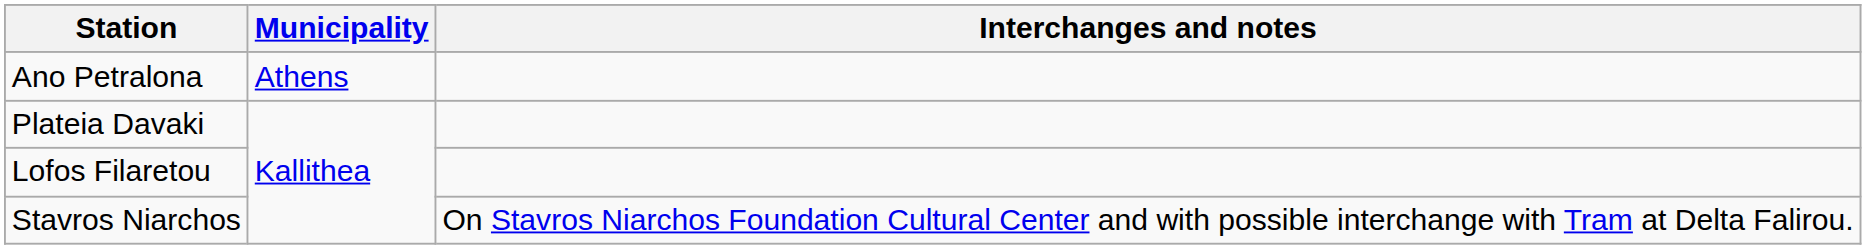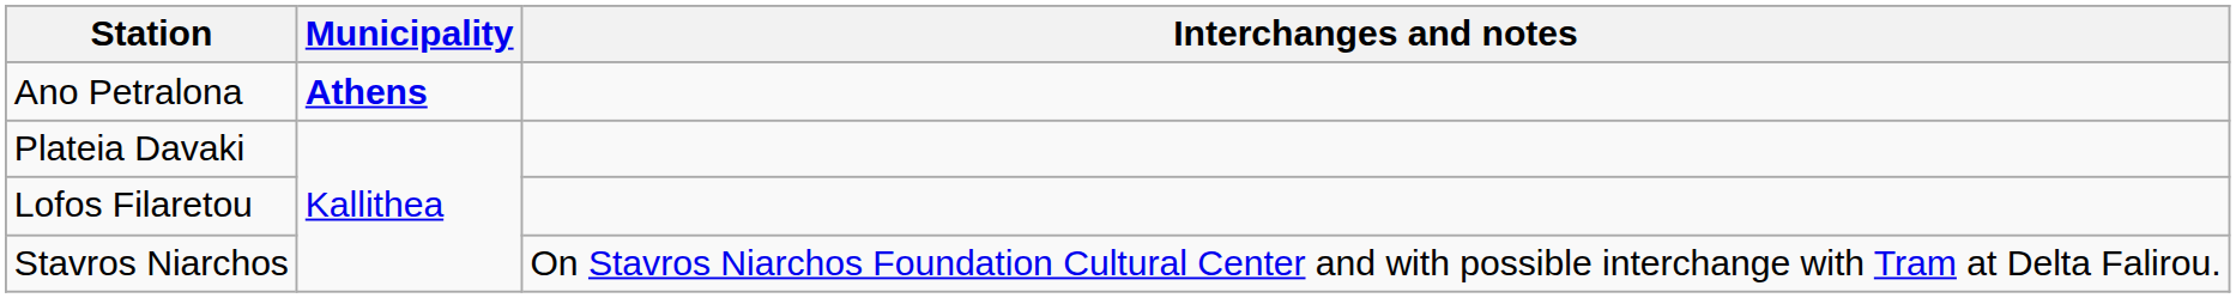Ano Petralona | Municipality: normal -> bold
